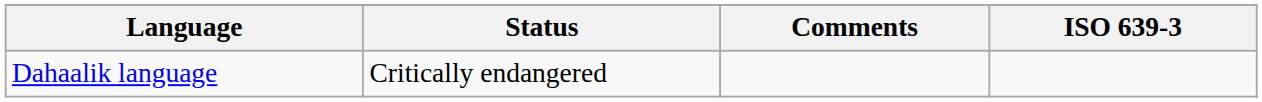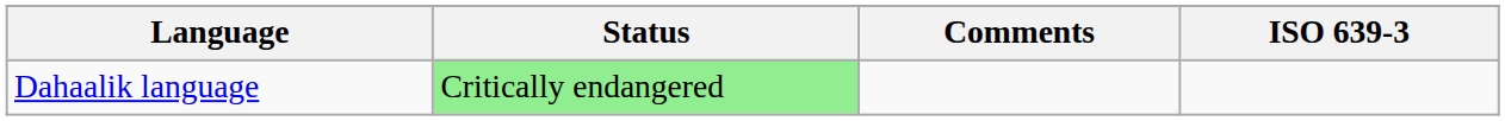Dahaalik language | Status: no background -> lightgreen background
